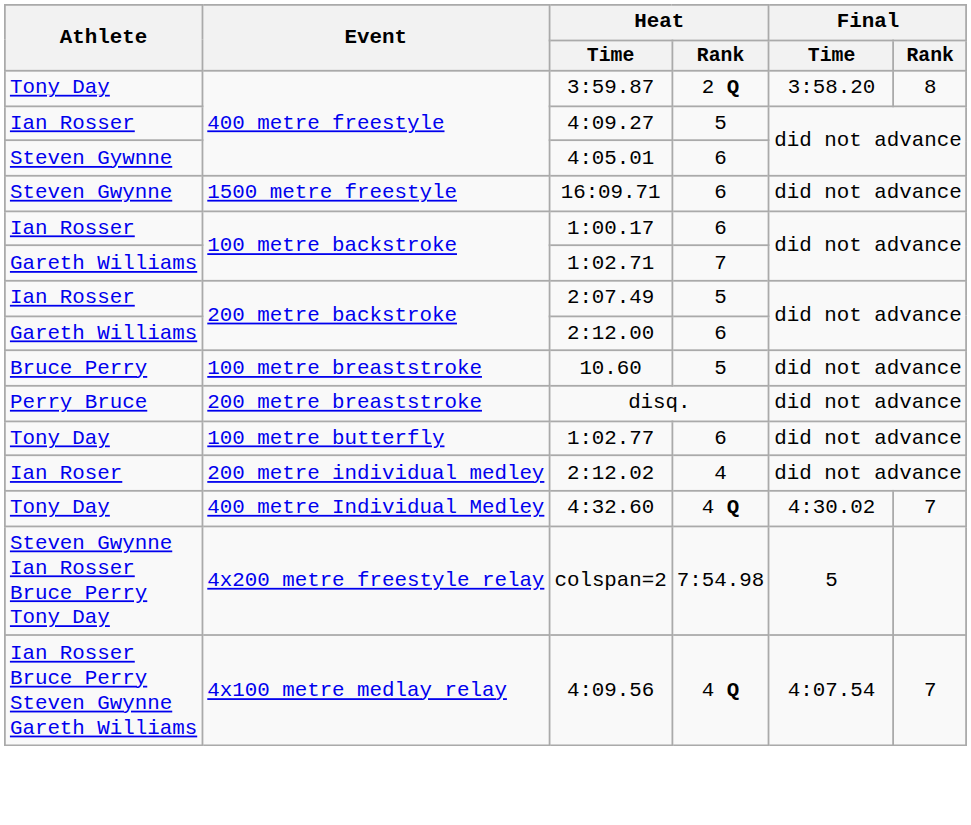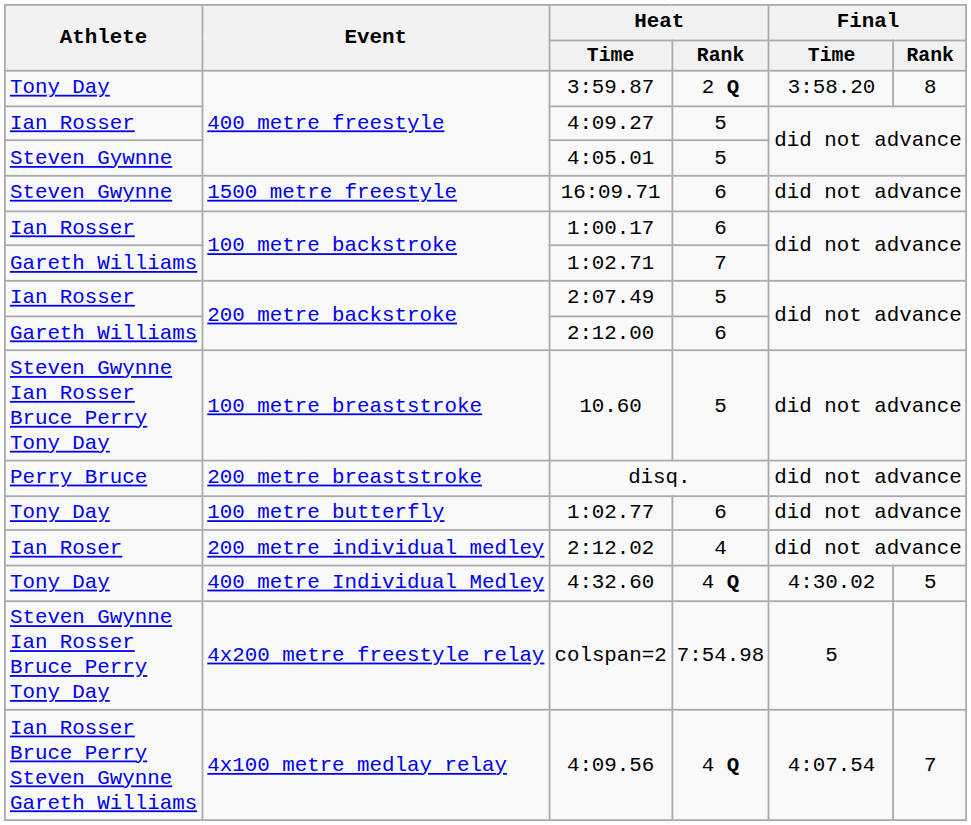4:05.01 | Heat / Rank: 6 -> 5
10.60 | Athlete: Bruce Perry -> Steven Gwynne Ian Rosser Bruce Perry Tony Day
4:32.60 | Final / Rank: 7 -> 5
